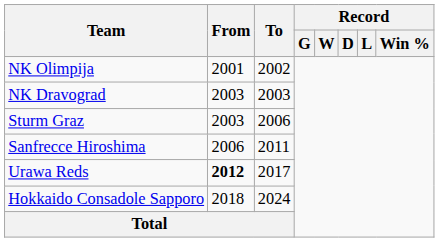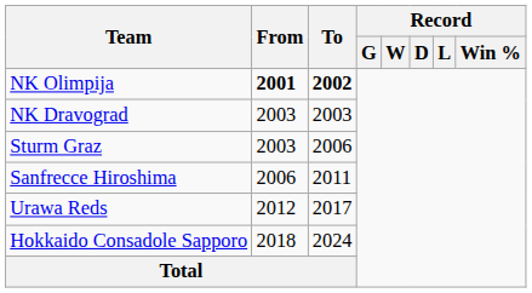NK Olimpija | From: normal -> bold
NK Olimpija | To: normal -> bold
Urawa Reds | From: bold -> normal
